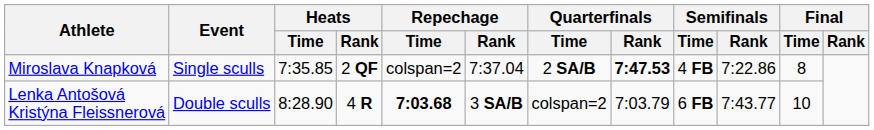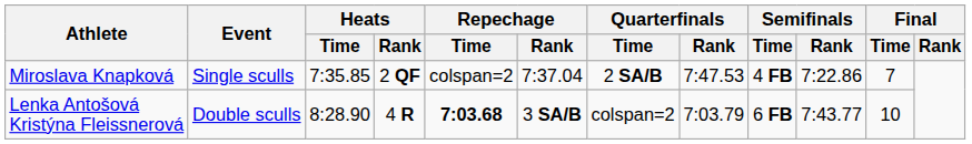Miroslava Knapková | Quarterfinals / Rank: bold -> normal
Miroslava Knapková | Final / Time: 8 -> 7
